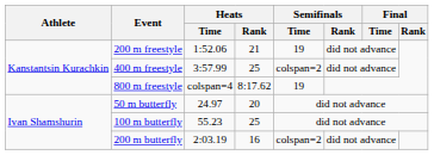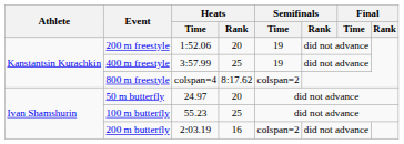200 m freestyle | Heats / Rank: 21 -> 20
400 m freestyle | Semifinals / Time: colspan=2 -> 19
800 m freestyle | Semifinals / Time: 19 -> colspan=2
